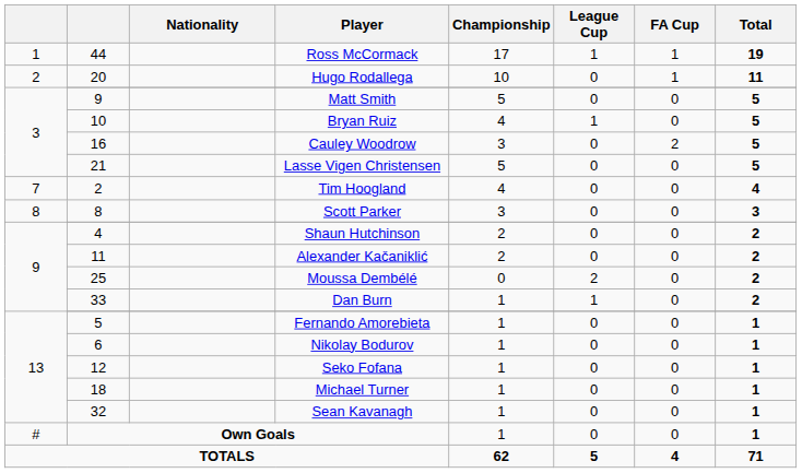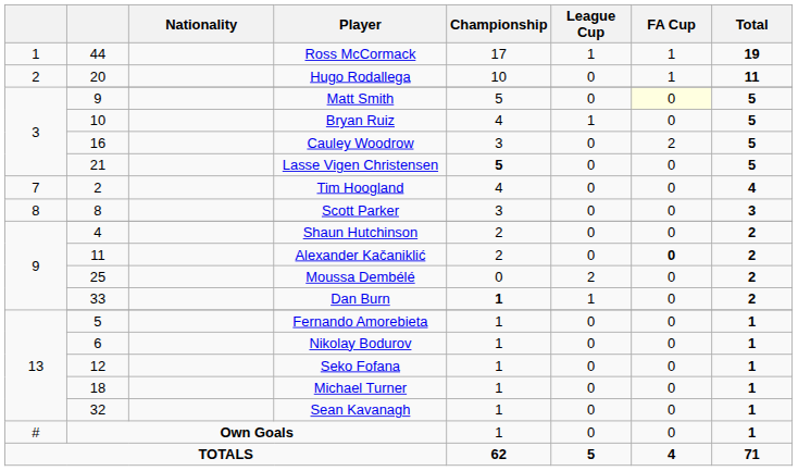Matt Smith | FA Cup: no background -> lightyellow background
Lasse Vigen Christensen | Championship: normal -> bold
Alexander Kačaniklić | FA Cup: normal -> bold
Dan Burn | Championship: normal -> bold
